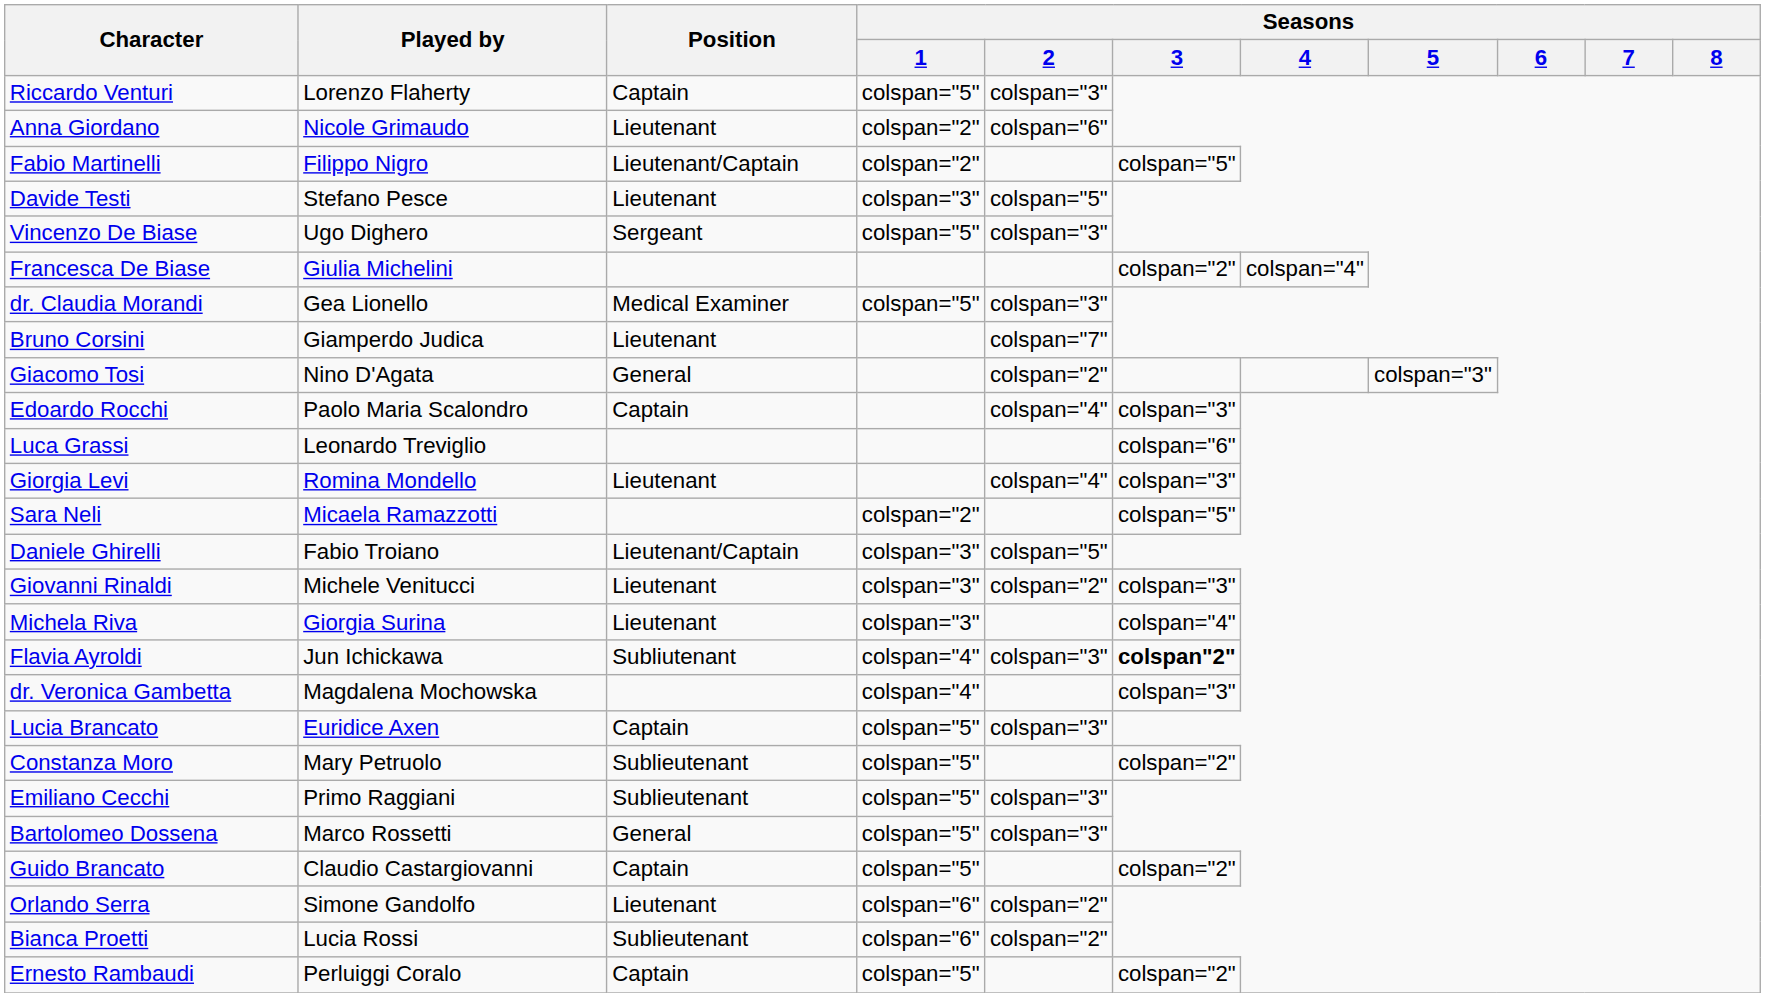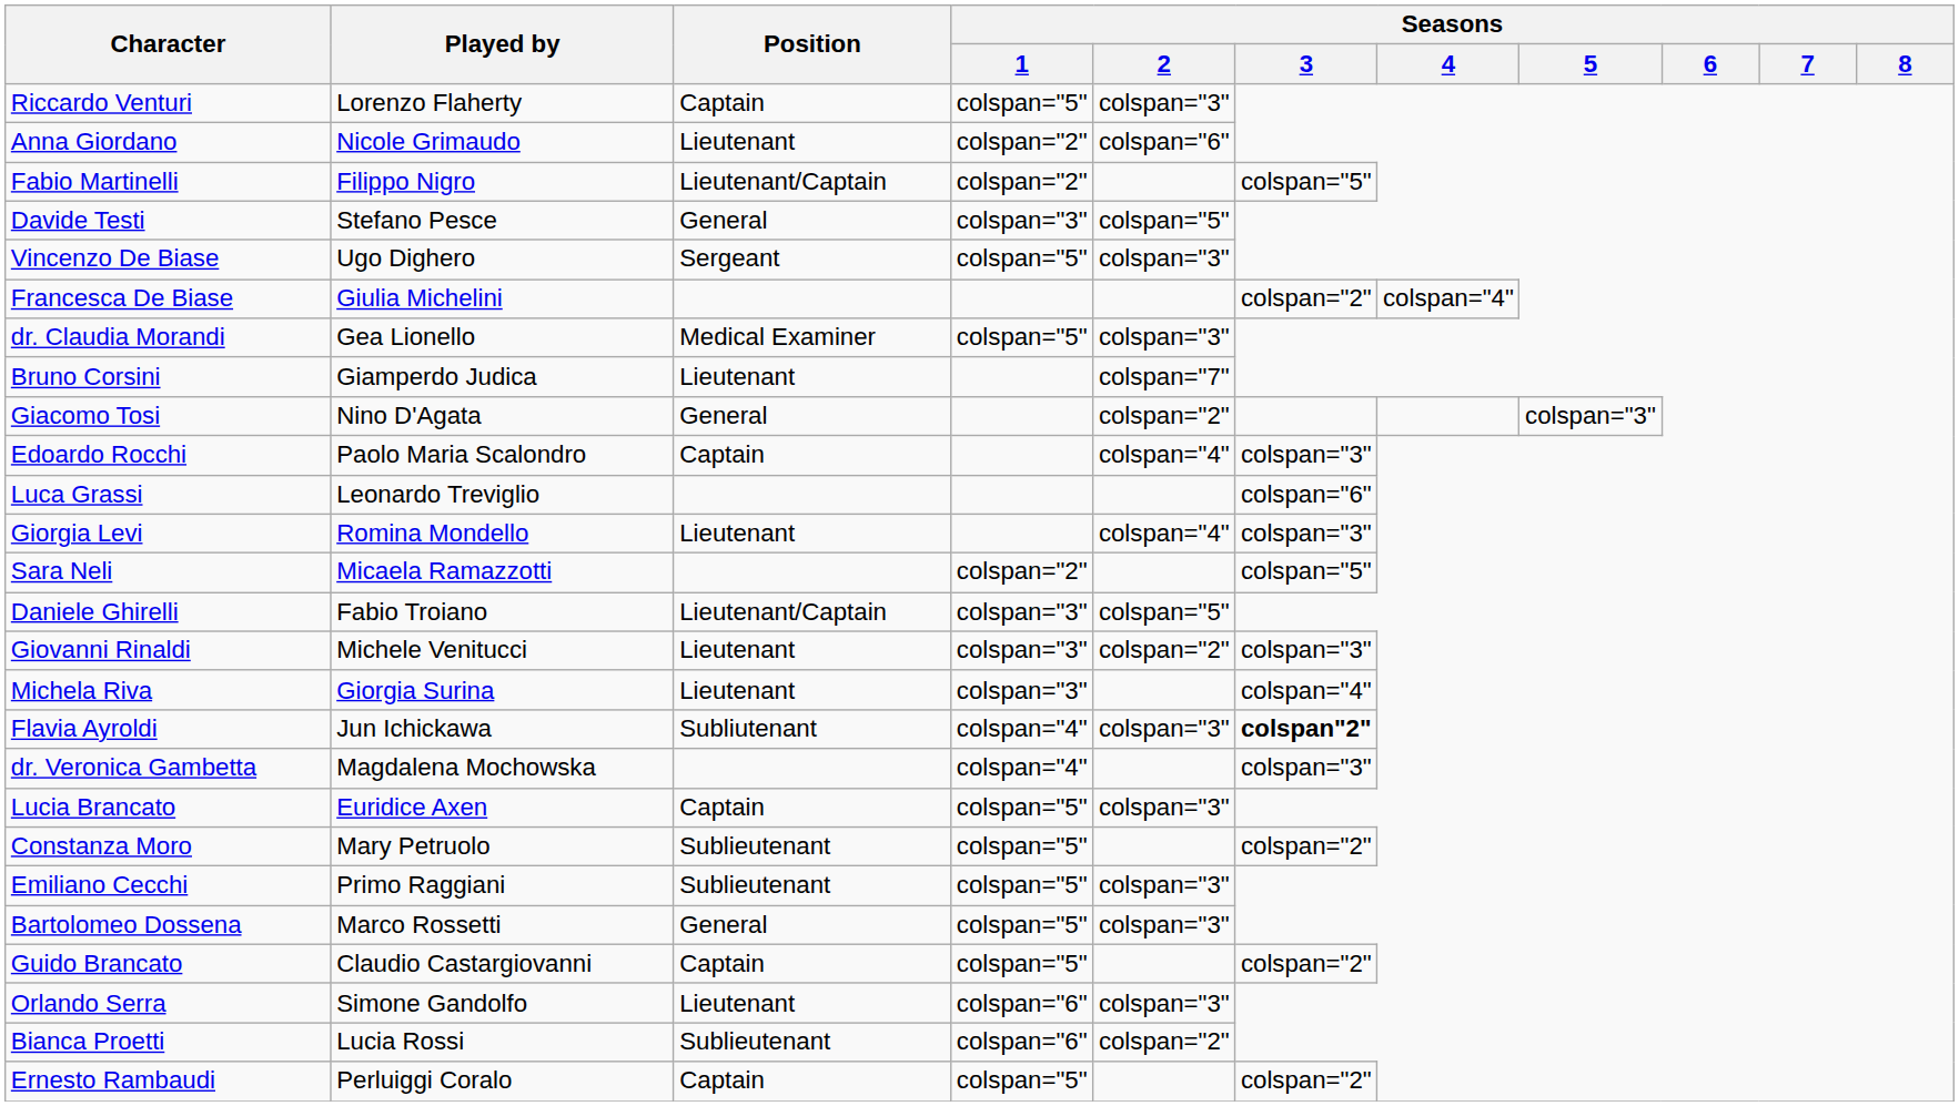Davide Testi | Position: Lieutenant -> General
Orlando Serra | Seasons / 2: colspan="2" -> colspan="3"
